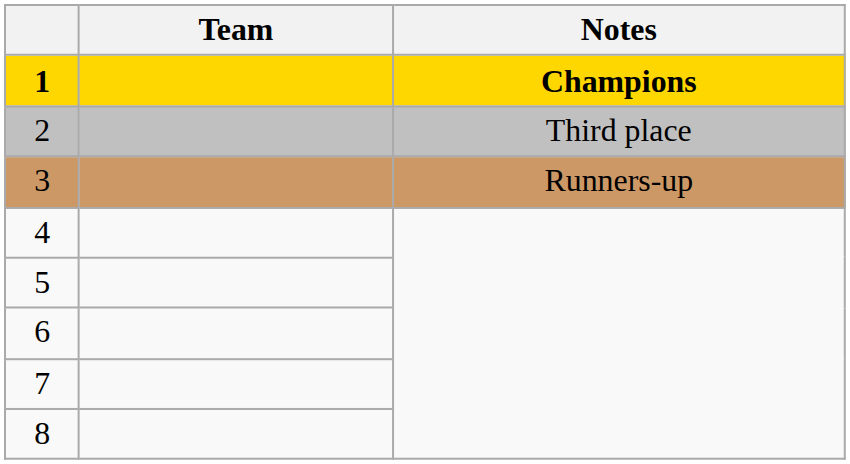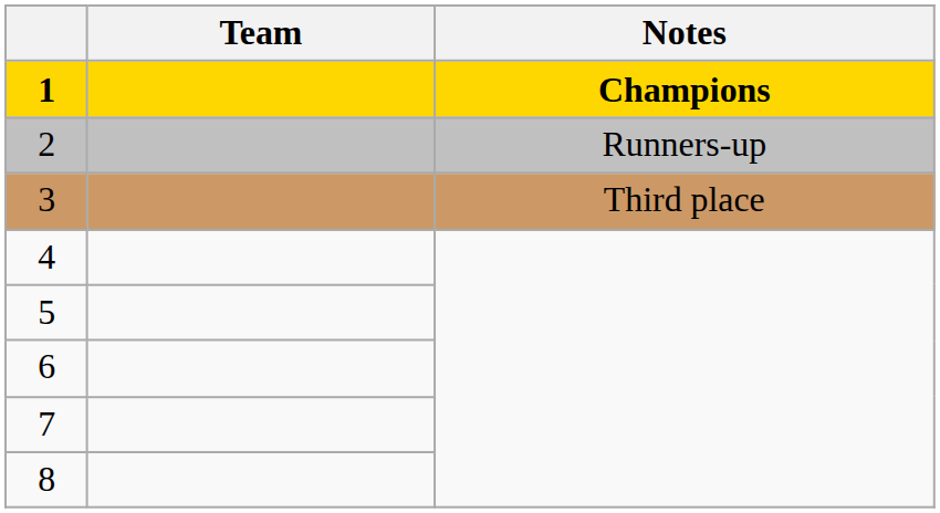2 | Notes: Third place -> Runners-up
3 | Notes: Runners-up -> Third place
